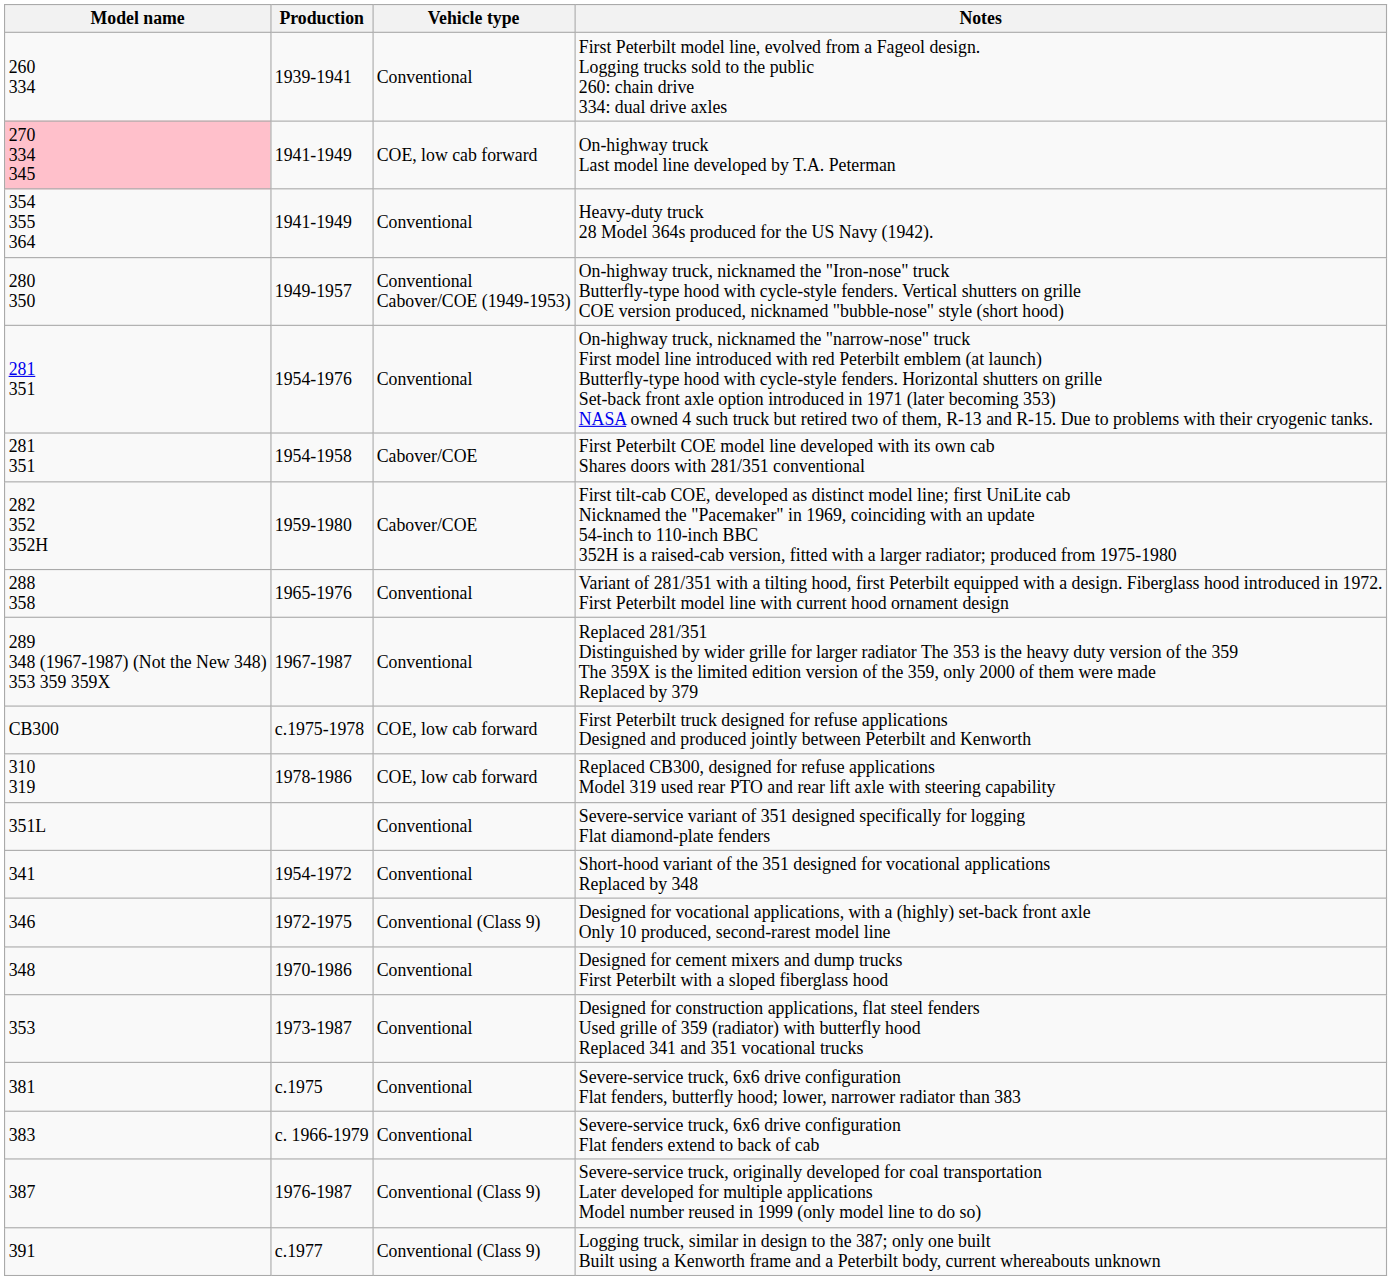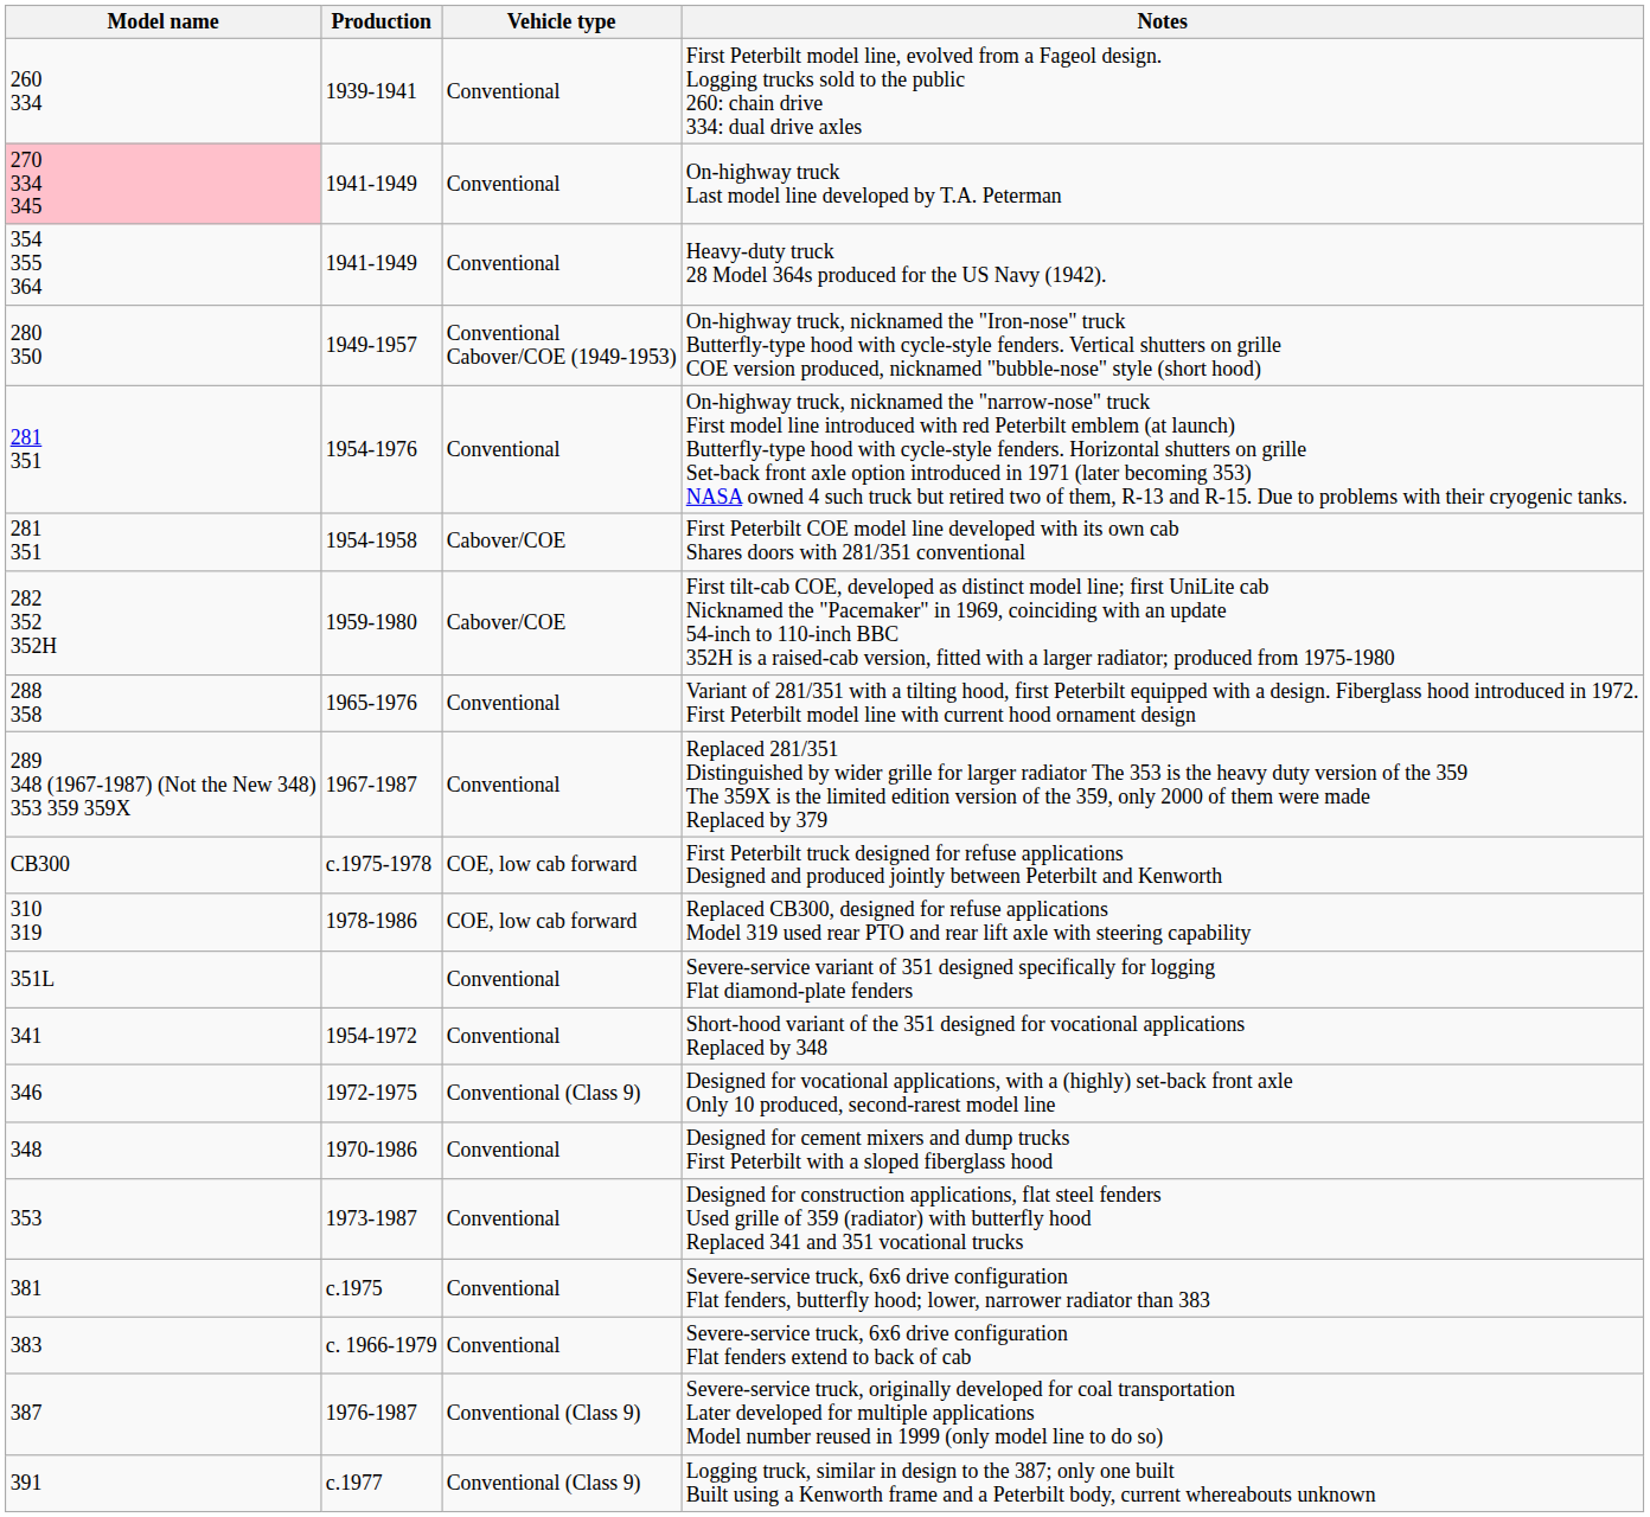On-highway truck Last model line developed by T.A. Peterman | Vehicle type: COE, low cab forward -> Conventional
